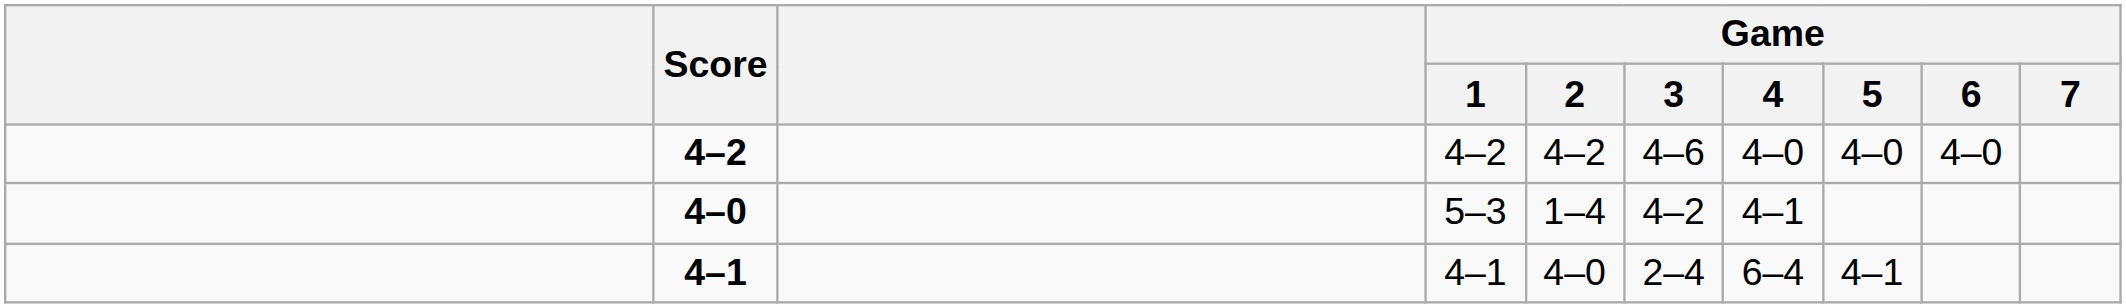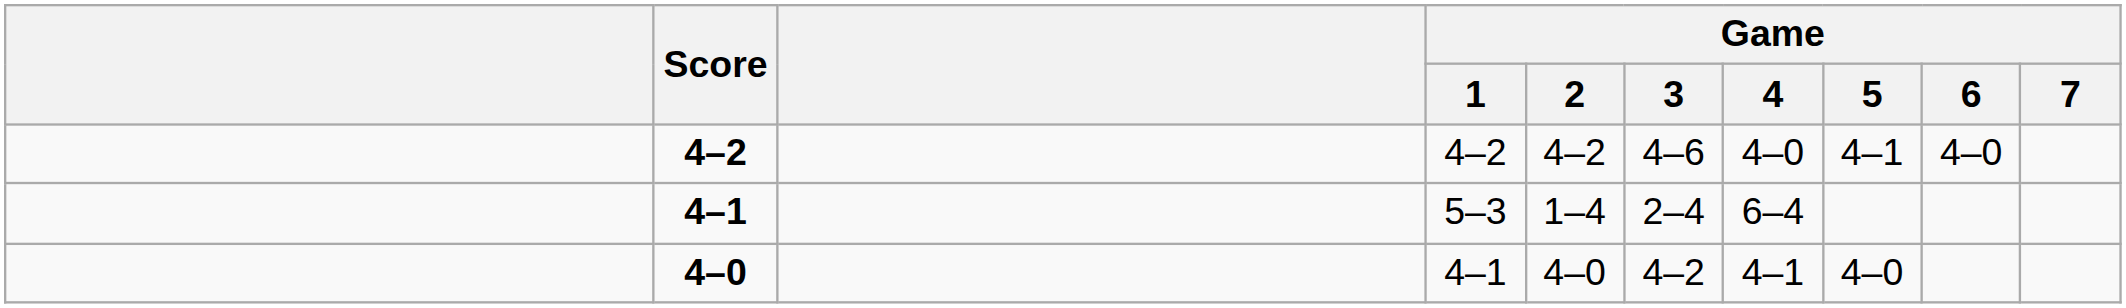row 3 | Game / 5: 4–0 -> 4–1
row 4 | Score: 4–0 -> 4–1
row 4 | Game / 3: 4–2 -> 2–4
row 4 | Game / 4: 4–1 -> 6–4
row 5 | Score: 4–1 -> 4–0
row 5 | Game / 3: 2–4 -> 4–2
row 5 | Game / 4: 6–4 -> 4–1
row 5 | Game / 5: 4–1 -> 4–0
